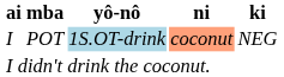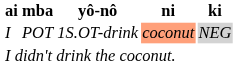I | yô-nô: lightblue background -> no background
I | ki: no background -> lightgrey background
